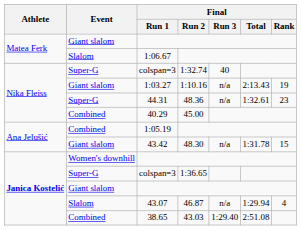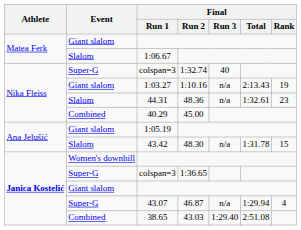44.31 | Event: Super-G -> Slalom
1:05.19 | Event: Combined -> Giant slalom
43.42 | Event: Giant slalom -> Slalom
43.07 | Event: Slalom -> Super-G
